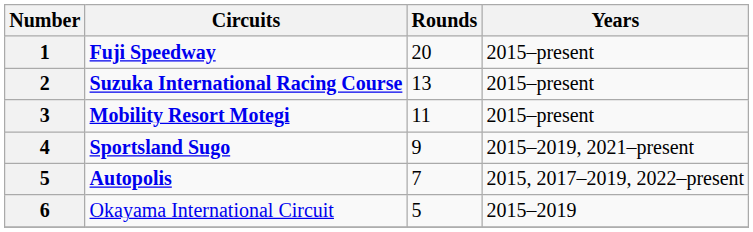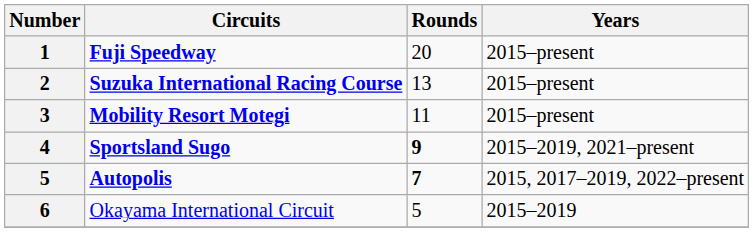Sportsland Sugo | Rounds: normal -> bold
Autopolis | Rounds: normal -> bold
